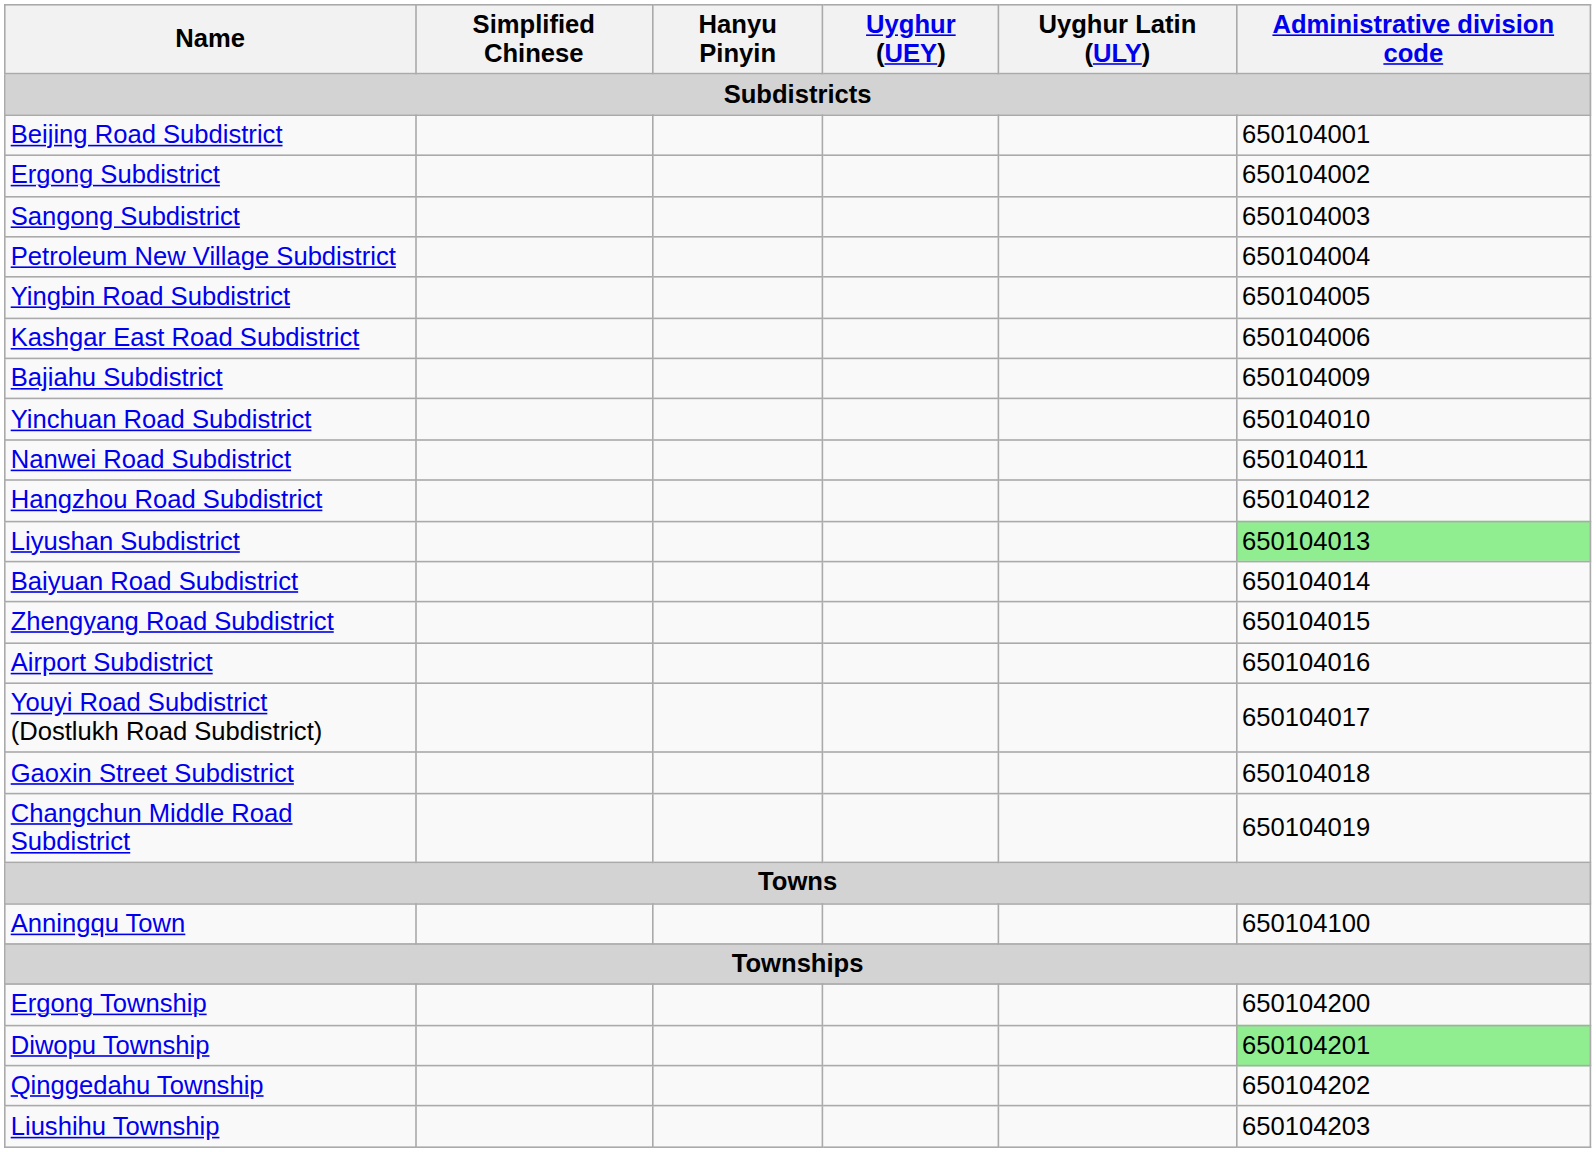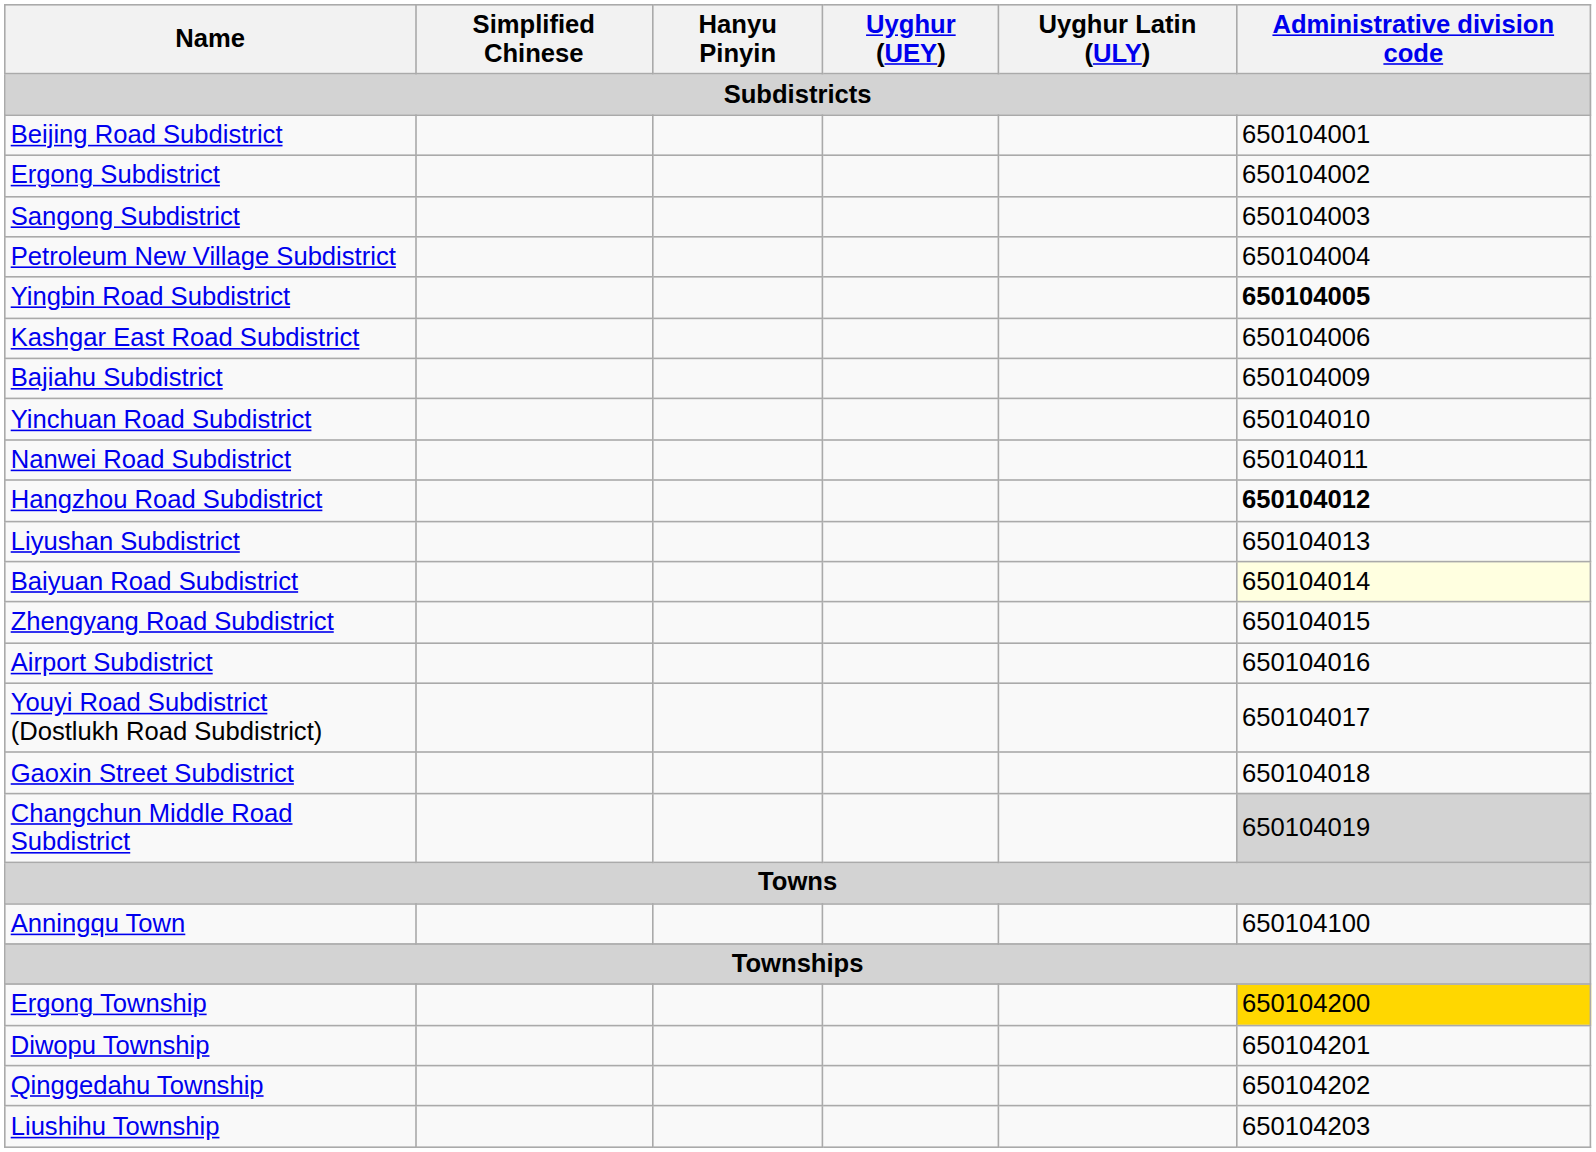Yingbin Road Subdistrict | Administrative division code: normal -> bold
Hangzhou Road Subdistrict | Administrative division code: normal -> bold
Liyushan Subdistrict | Administrative division code: lightgreen background -> no background
Baiyuan Road Subdistrict | Administrative division code: no background -> lightyellow background
Changchun Middle Road Subdistrict | Administrative division code: no background -> lightgrey background
Ergong Township | Administrative division code: no background -> gold background
Diwopu Township | Administrative division code: lightgreen background -> no background
